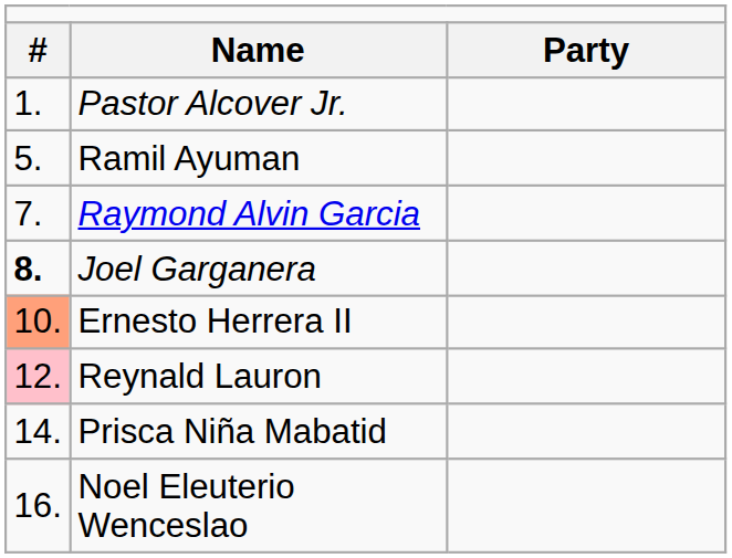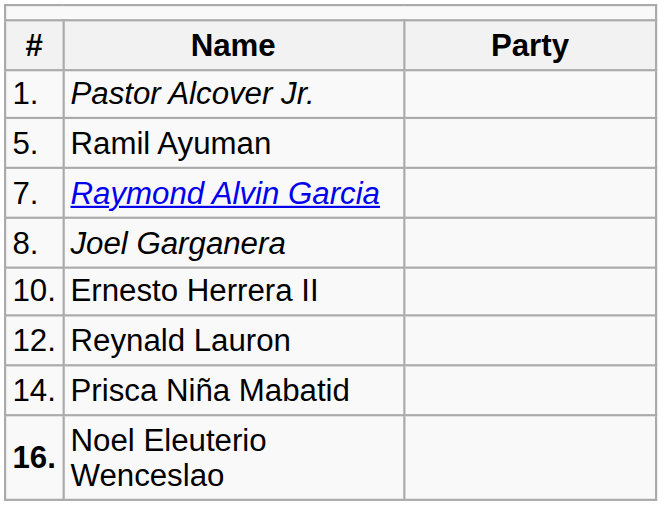Joel Garganera | column 1: bold -> normal
Ernesto Herrera II | column 1: lightsalmon background -> no background
Reynald Lauron | column 1: pink background -> no background
Noel Eleuterio Wenceslao | column 1: normal -> bold
